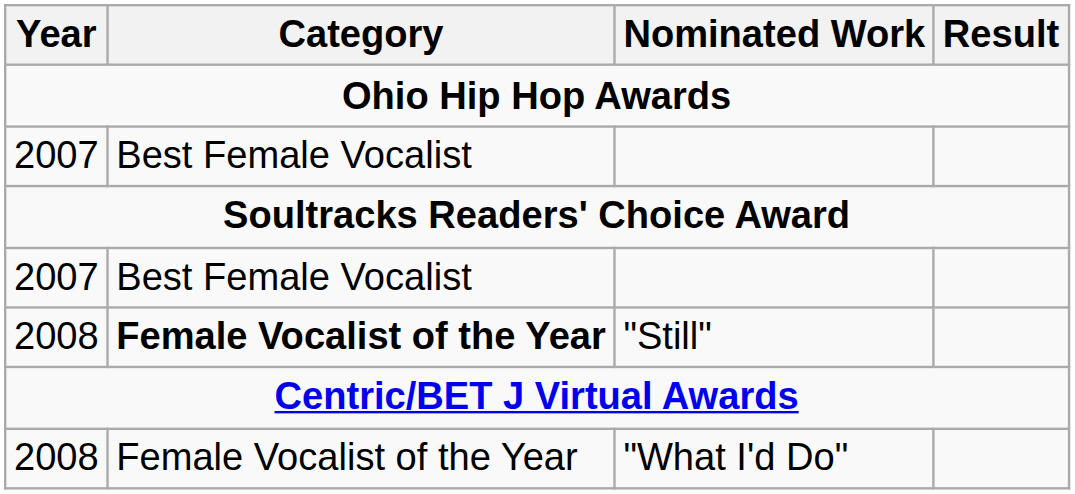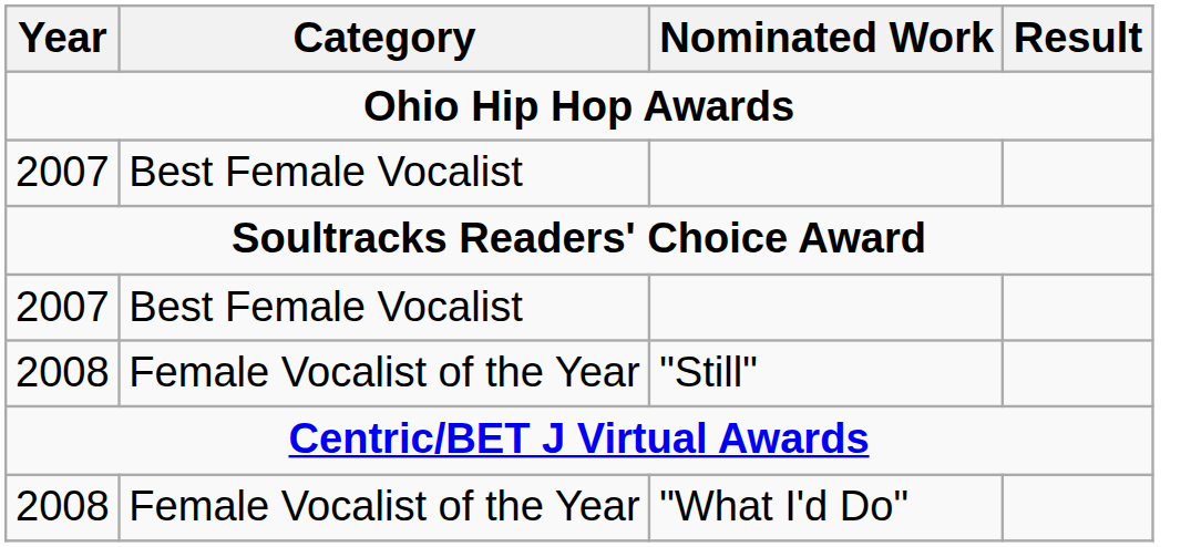"Still" | Category: bold -> normal
